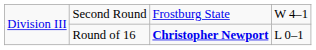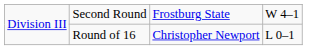Division III / Round of 16 | column 3: bold -> normal
